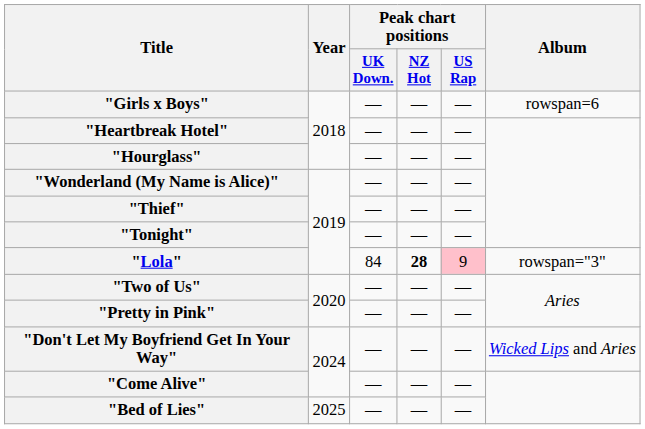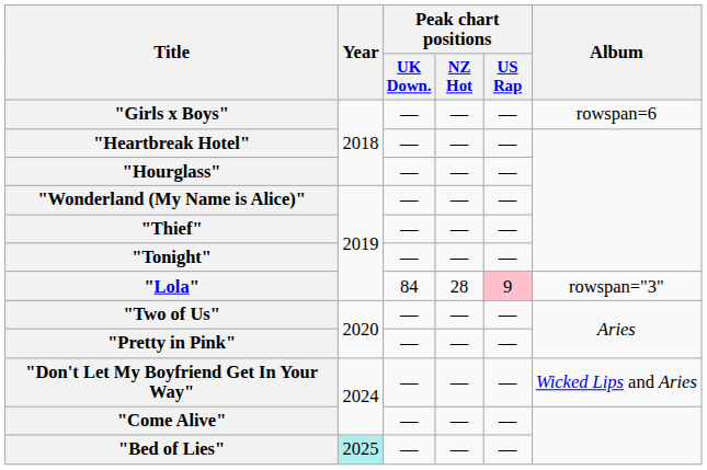"Lola" | Peak chart positions / NZ Hot: bold -> normal
"Bed of Lies" | Year: no background -> paleturquoise background
